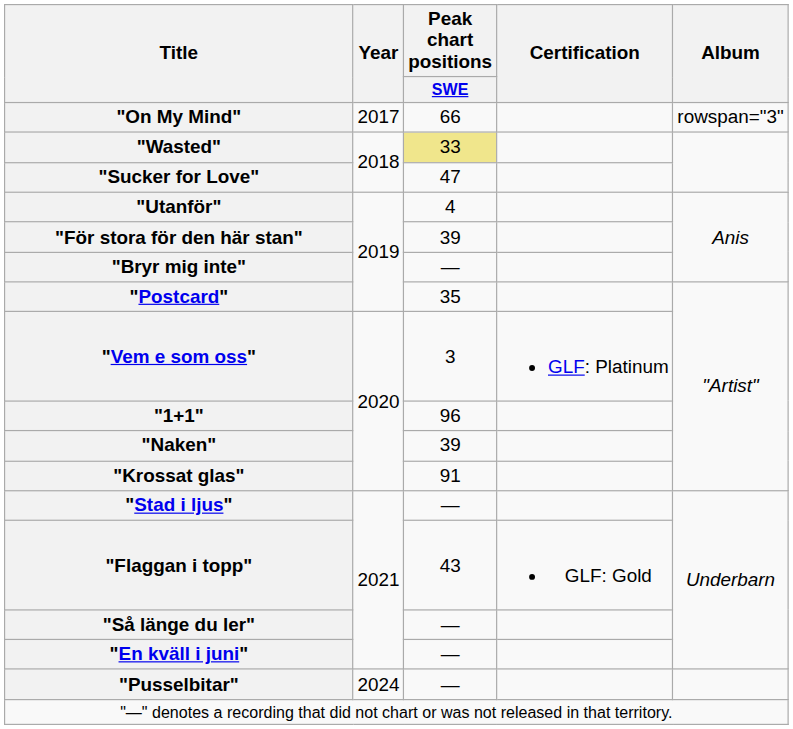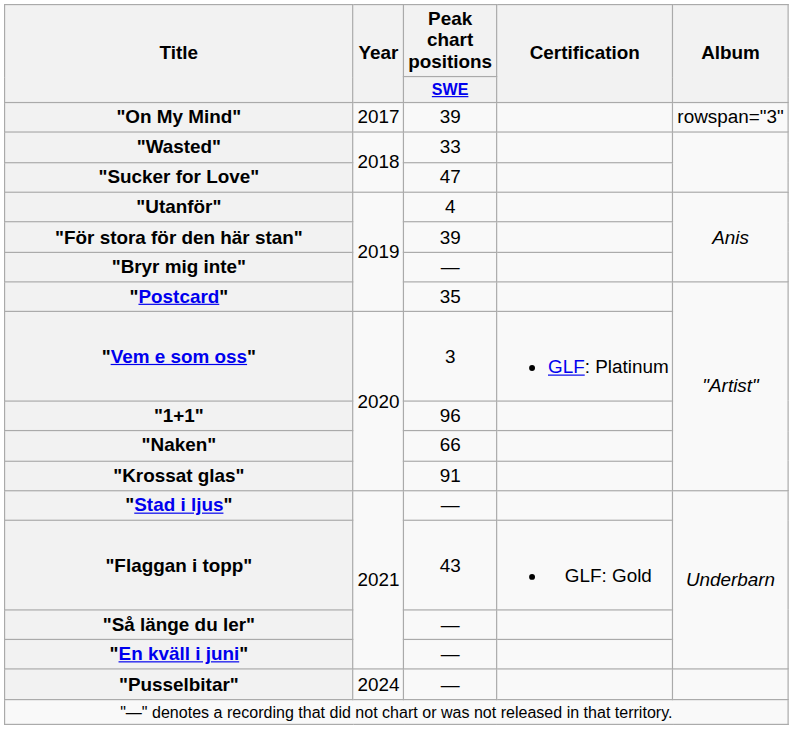"On My Mind" | Peak chart positions / SWE: 66 -> 39
"Wasted" | Peak chart positions / SWE: khaki background -> no background
"Naken" | Peak chart positions / SWE: 39 -> 66
